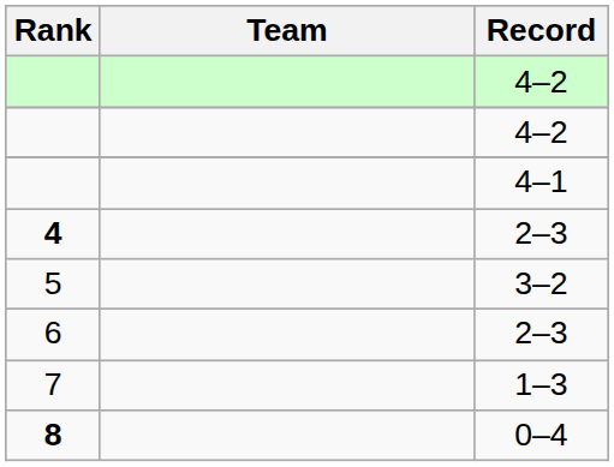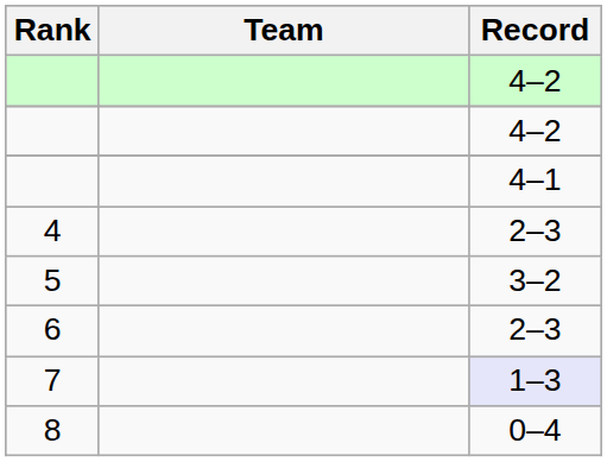4 | Rank: bold -> normal
7 | Record: no background -> lavender background
8 | Rank: bold -> normal
